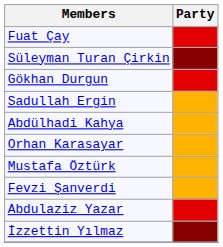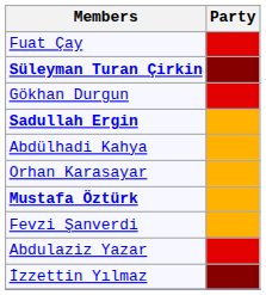Süleyman Turan Çirkin | Members: normal -> bold
Sadullah Ergin | Members: normal -> bold
Mustafa Öztürk | Members: normal -> bold
